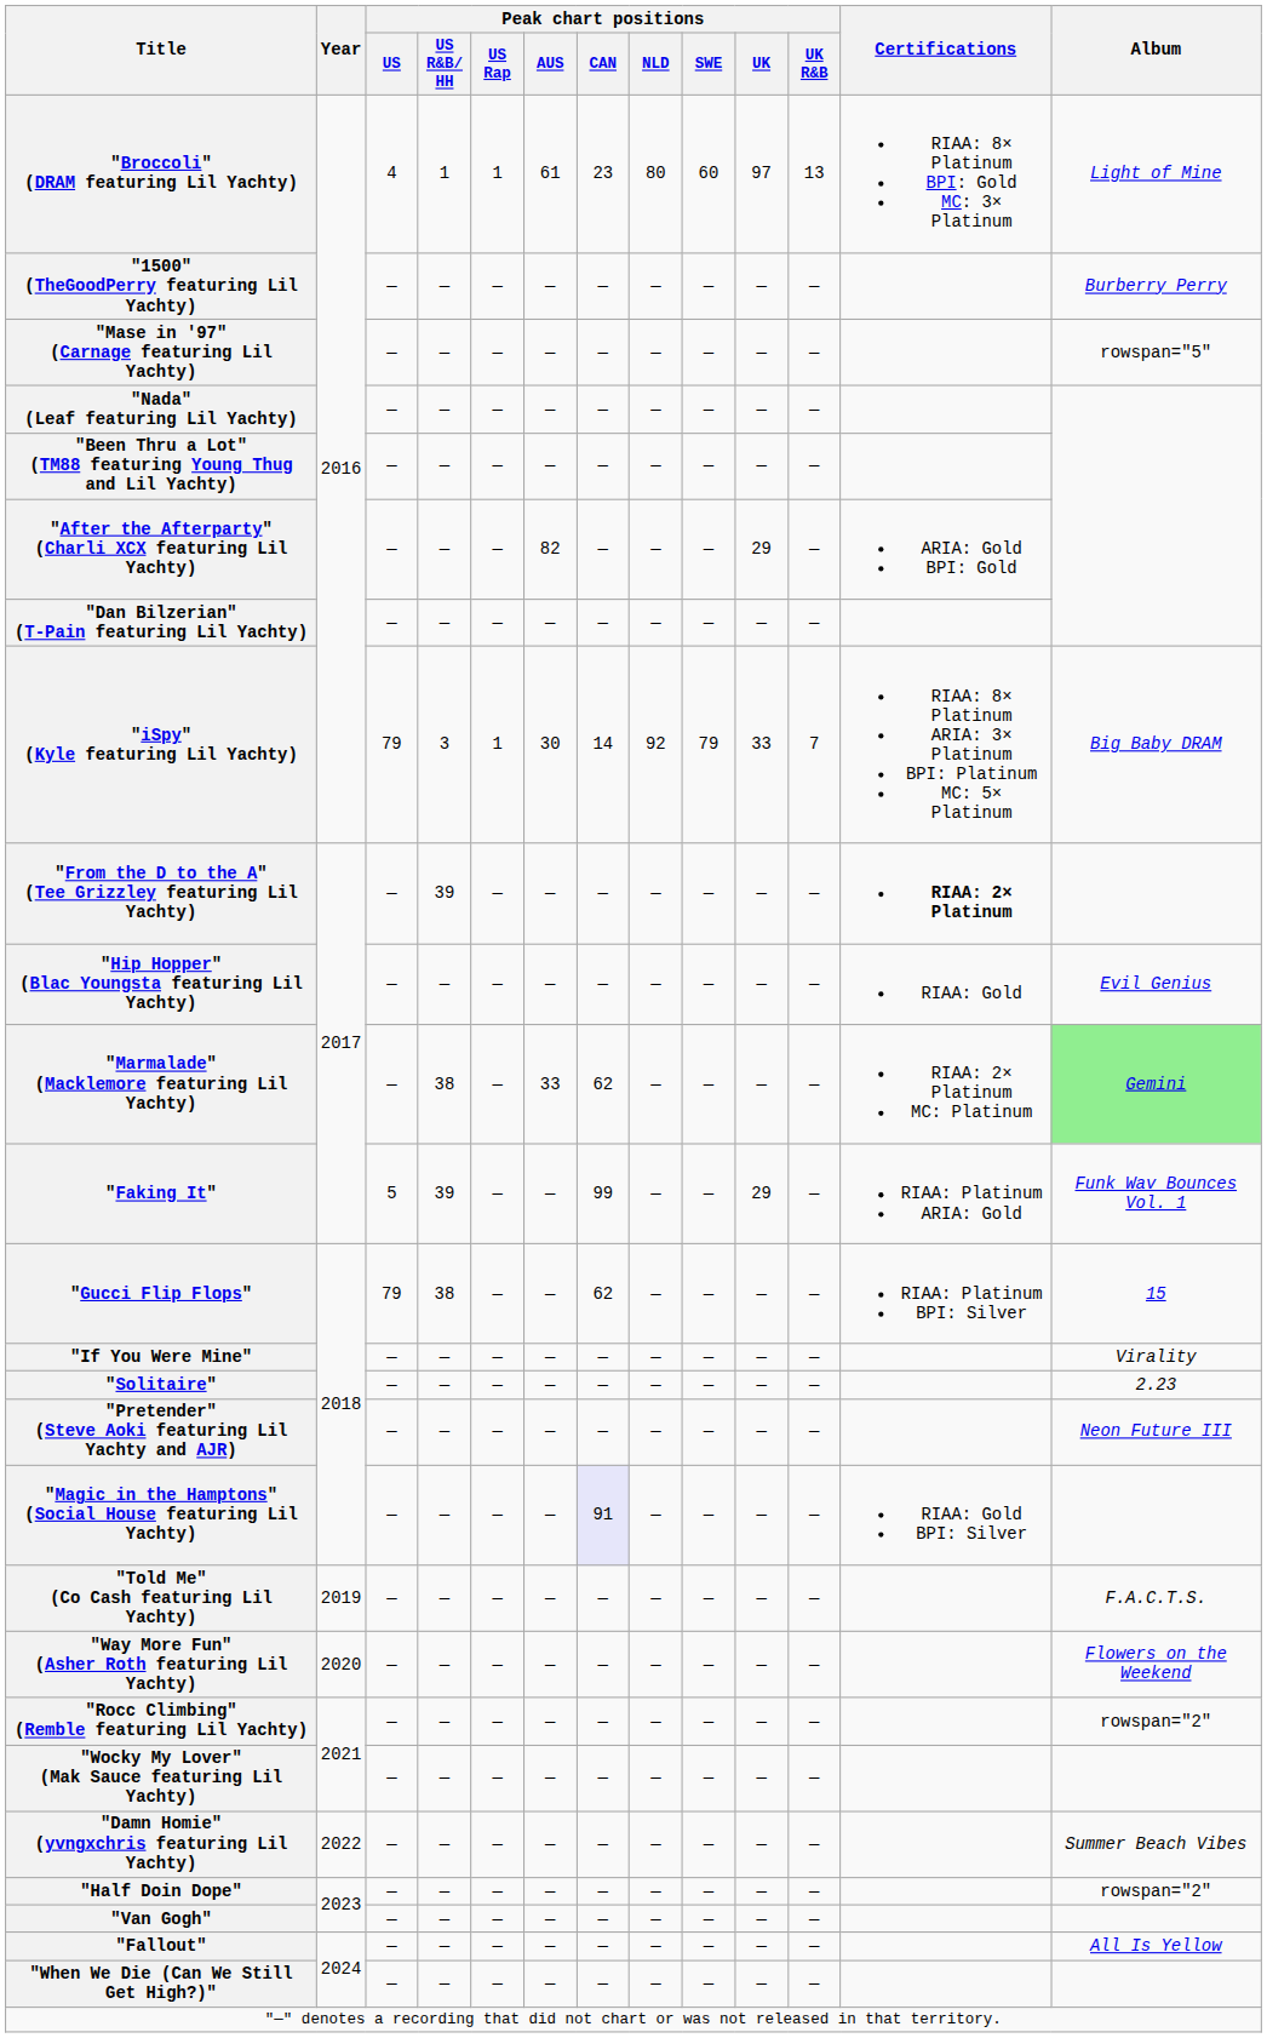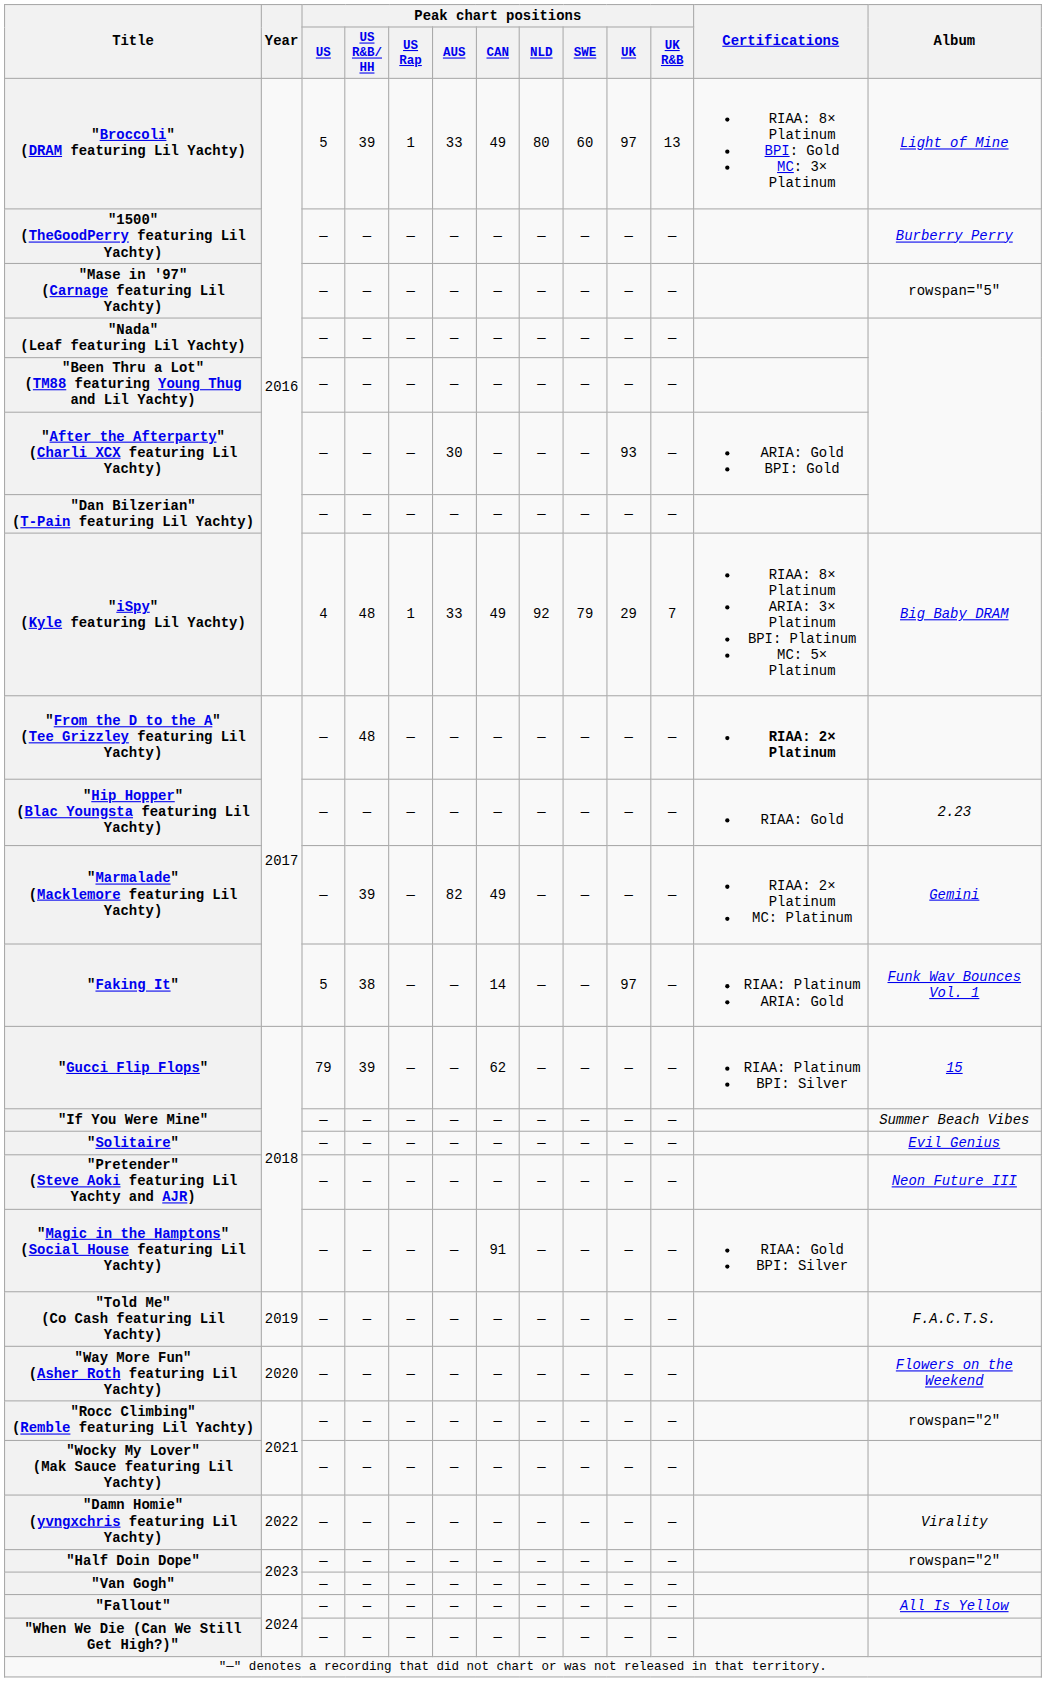"Broccoli" (DRAM featuring Lil Yachty) | Peak chart positions / US: 4 -> 5
"Broccoli" (DRAM featuring Lil Yachty) | Peak chart positions / US R&B/ HH: 1 -> 39
"Broccoli" (DRAM featuring Lil Yachty) | Peak chart positions / AUS: 61 -> 33
"Broccoli" (DRAM featuring Lil Yachty) | Peak chart positions / CAN: 23 -> 49
"After the Afterparty" (Charli XCX featuring Lil Yachty) | Peak chart positions / AUS: 82 -> 30
"After the Afterparty" (Charli XCX featuring Lil Yachty) | Peak chart positions / UK: 29 -> 93
"iSpy" (Kyle featuring Lil Yachty) | Peak chart positions / US: 79 -> 4
"iSpy" (Kyle featuring Lil Yachty) | Peak chart positions / US R&B/ HH: 3 -> 48
"iSpy" (Kyle featuring Lil Yachty) | Peak chart positions / AUS: 30 -> 33
"iSpy" (Kyle featuring Lil Yachty) | Peak chart positions / CAN: 14 -> 49
"iSpy" (Kyle featuring Lil Yachty) | Peak chart positions / UK: 33 -> 29
"From the D to the A" (Tee Grizzley featuring Lil Yachty) | Peak chart positions / US R&B/ HH: 39 -> 48
"Hip Hopper" (Blac Youngsta featuring Lil Yachty) | Album: Evil Genius -> 2.23
"Marmalade" (Macklemore featuring Lil Yachty) | Peak chart positions / US R&B/ HH: 38 -> 39
"Marmalade" (Macklemore featuring Lil Yachty) | Peak chart positions / AUS: 33 -> 82
"Marmalade" (Macklemore featuring Lil Yachty) | Peak chart positions / CAN: 62 -> 49
"Marmalade" (Macklemore featuring Lil Yachty) | Album: lightgreen background -> no background
"Faking It" | Peak chart positions / US R&B/ HH: 39 -> 38
"Faking It" | Peak chart positions / CAN: 99 -> 14
"Faking It" | Peak chart positions / UK: 29 -> 97
"Gucci Flip Flops" | Peak chart positions / US R&B/ HH: 38 -> 39
"If You Were Mine" | Album: Virality -> Summer Beach Vibes
"Solitaire" | Album: 2.23 -> Evil Genius
"Magic in the Hamptons" (Social House featuring Lil Yachty) | Peak chart positions / CAN: lavender background -> no background
"Damn Homie" (yvngxchris featuring Lil Yachty) | Album: Summer Beach Vibes -> Virality
